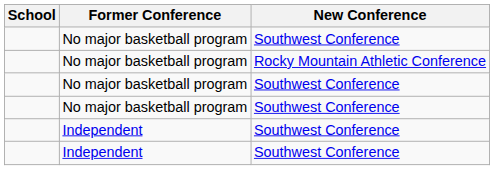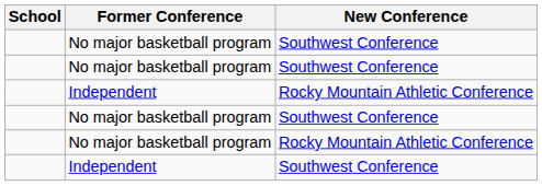row 3 | New Conference: Rocky Mountain Athletic Conference -> Southwest Conference
row 4 | Former Conference: No major basketball program -> Independent
row 4 | New Conference: Southwest Conference -> Rocky Mountain Athletic Conference
row 6 | Former Conference: Independent -> No major basketball program
row 6 | New Conference: Southwest Conference -> Rocky Mountain Athletic Conference
